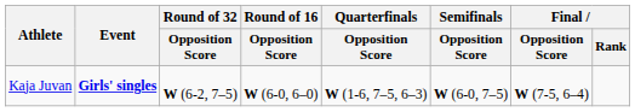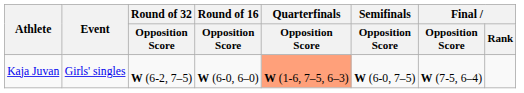Kaja Juvan | Event: bold -> normal
Kaja Juvan | Quarterfinals / Opposition Score: no background -> lightsalmon background
